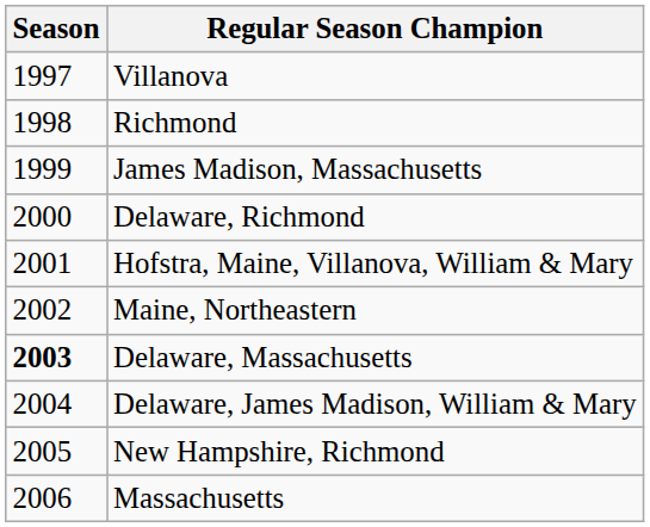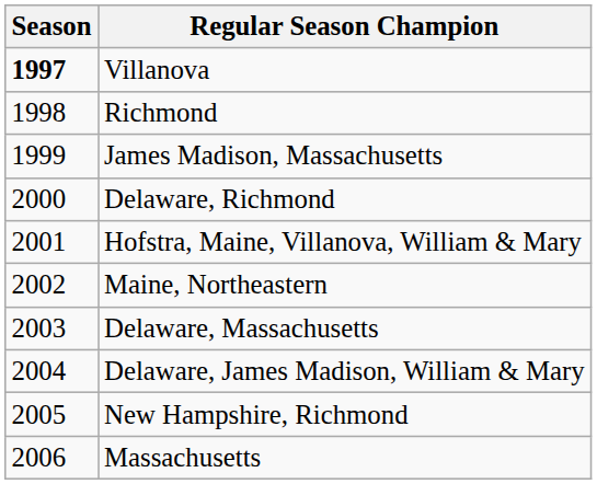Villanova | Season: normal -> bold
Delaware, Massachusetts | Season: bold -> normal
